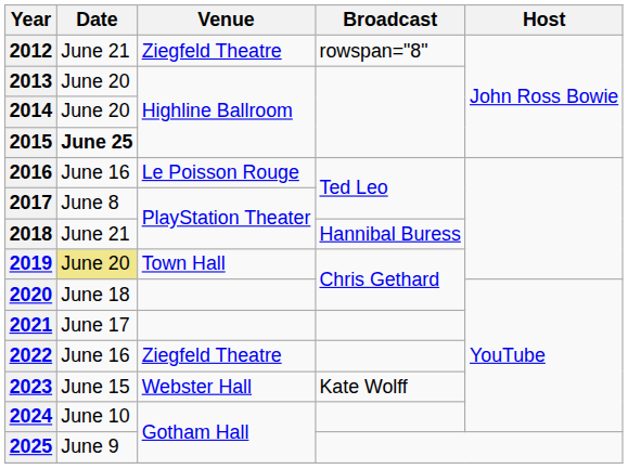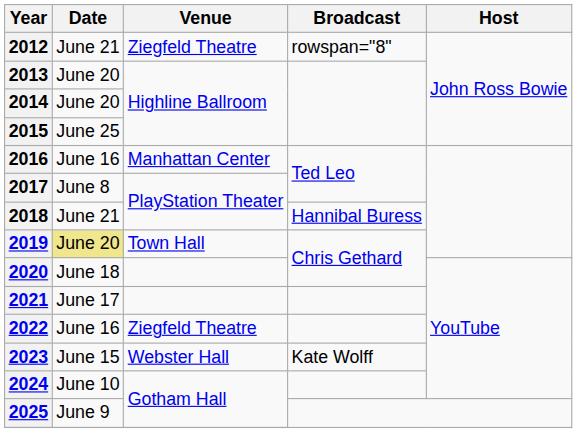2015 | Date: bold -> normal
2016 | Venue: Le Poisson Rouge -> Manhattan Center
